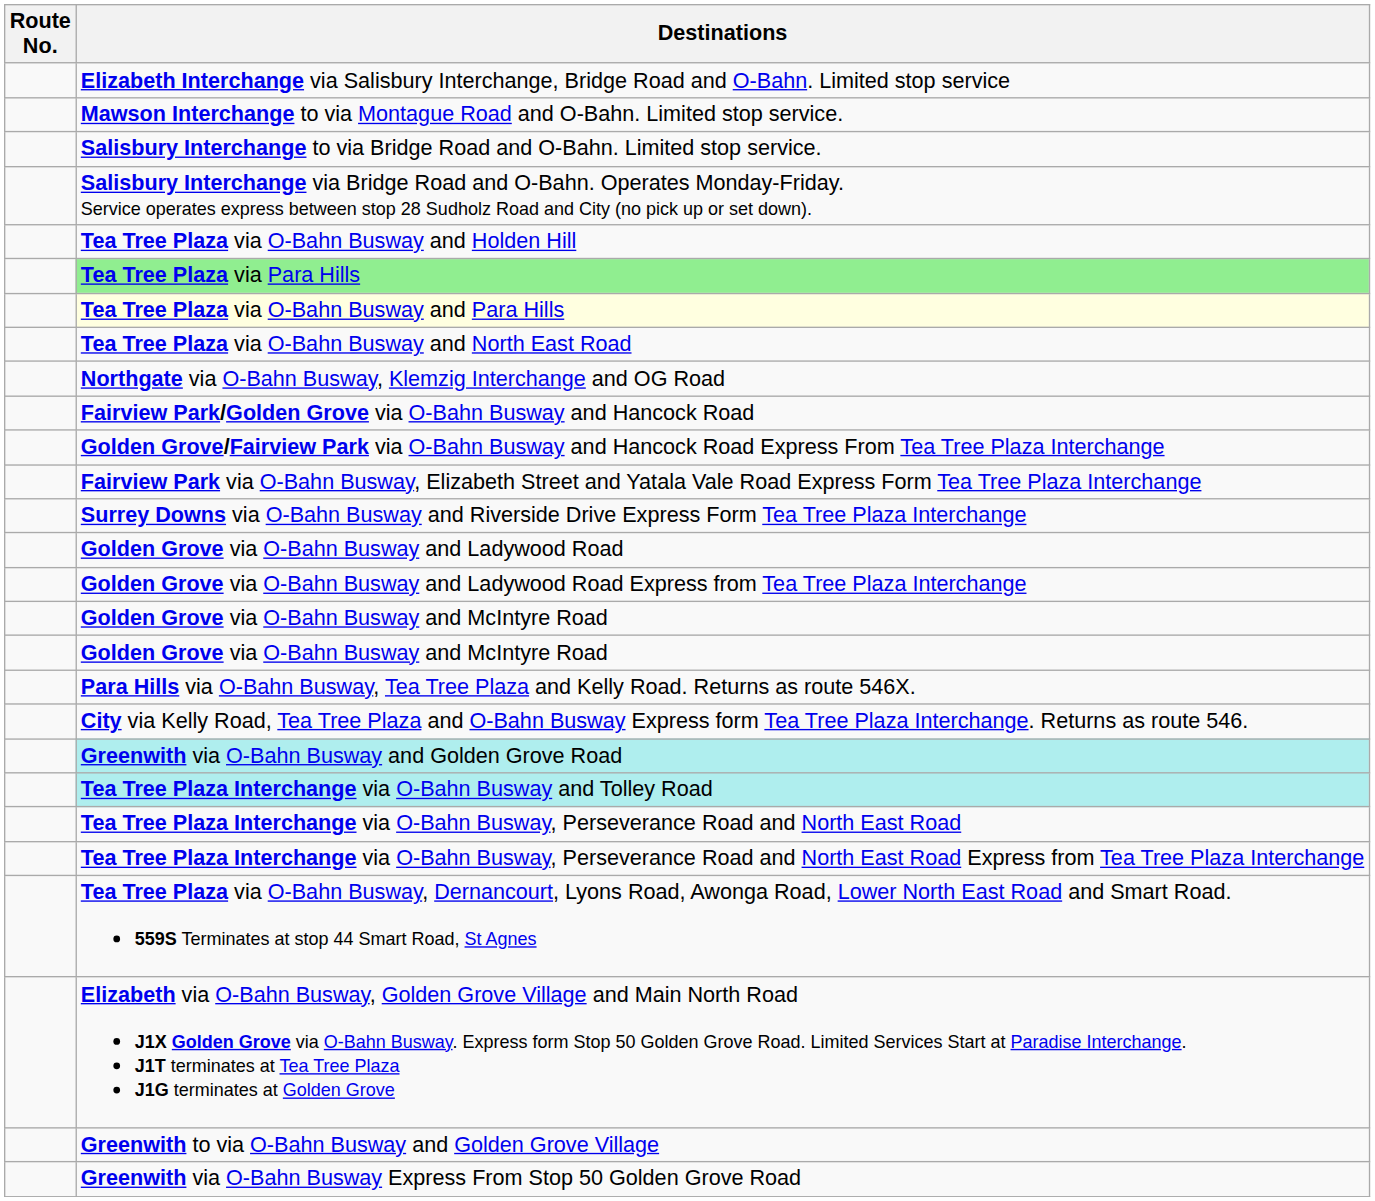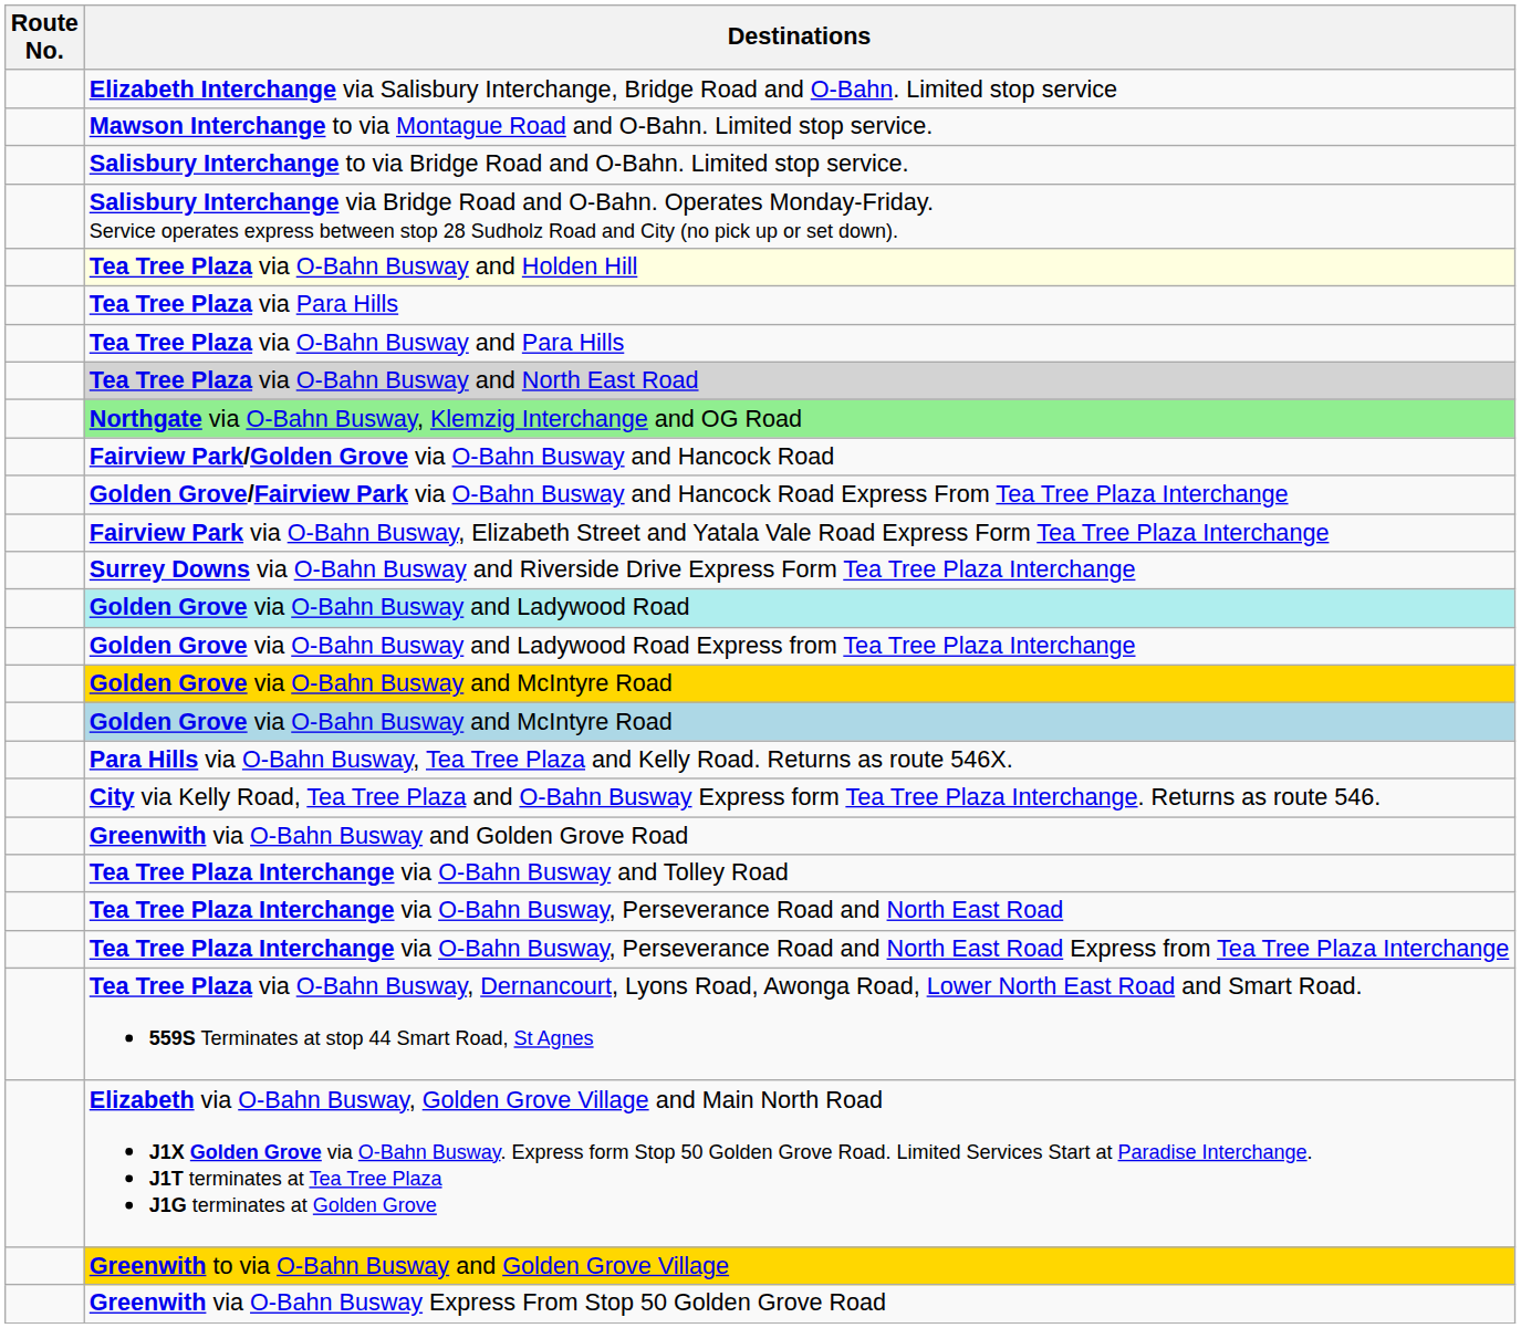row 6 | Destinations: no background -> lightyellow background
row 7 | Destinations: lightgreen background -> no background
row 8 | Destinations: lightyellow background -> no background
row 9 | Destinations: no background -> lightgrey background
row 10 | Destinations: no background -> lightgreen background
row 15 | Destinations: no background -> paleturquoise background
row 17 | Destinations: no background -> gold background
row 18 | Destinations: no background -> lightblue background
row 21 | Destinations: paleturquoise background -> no background
row 22 | Destinations: paleturquoise background -> no background
row 27 | Destinations: no background -> gold background
